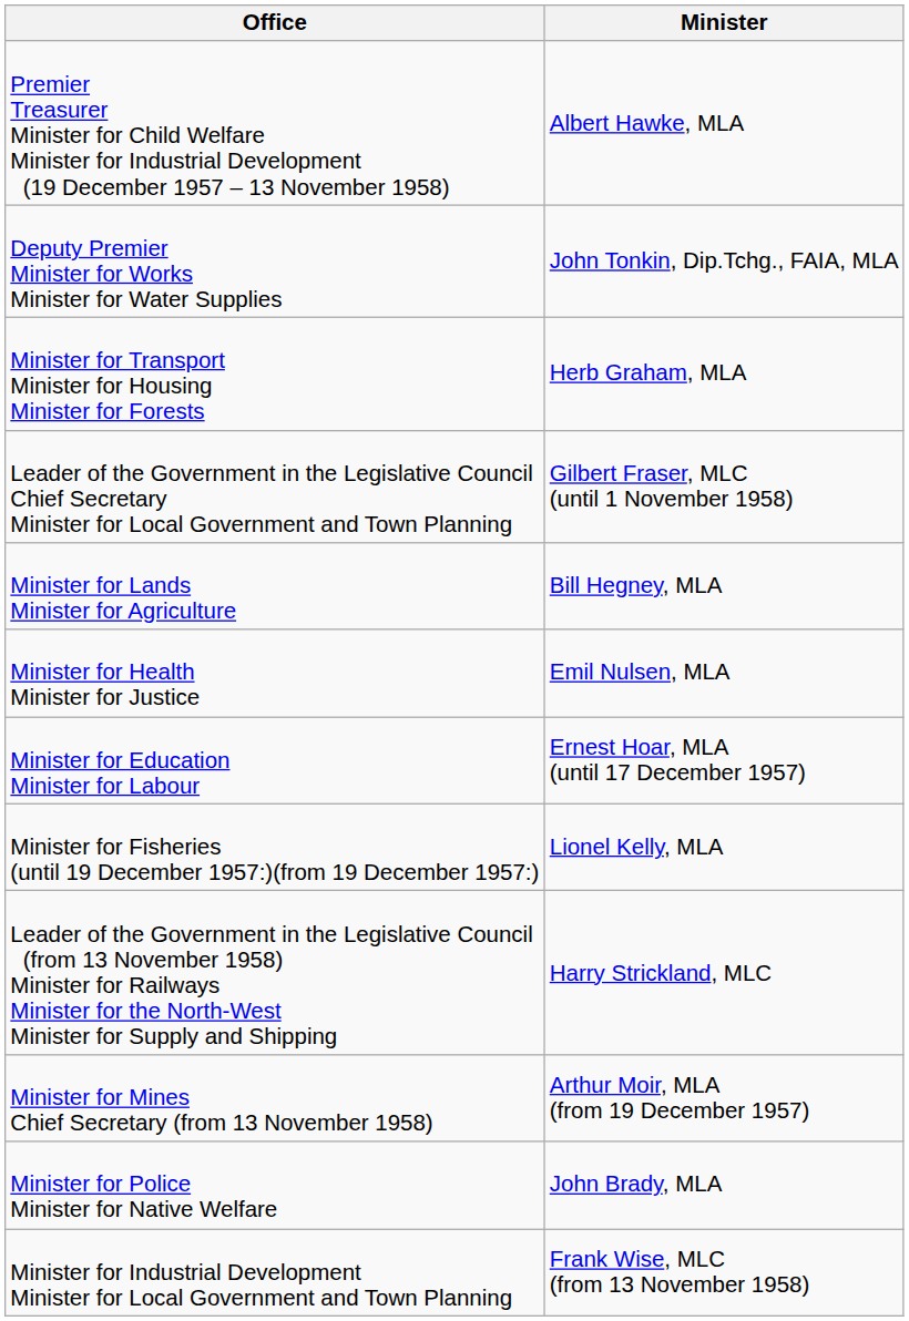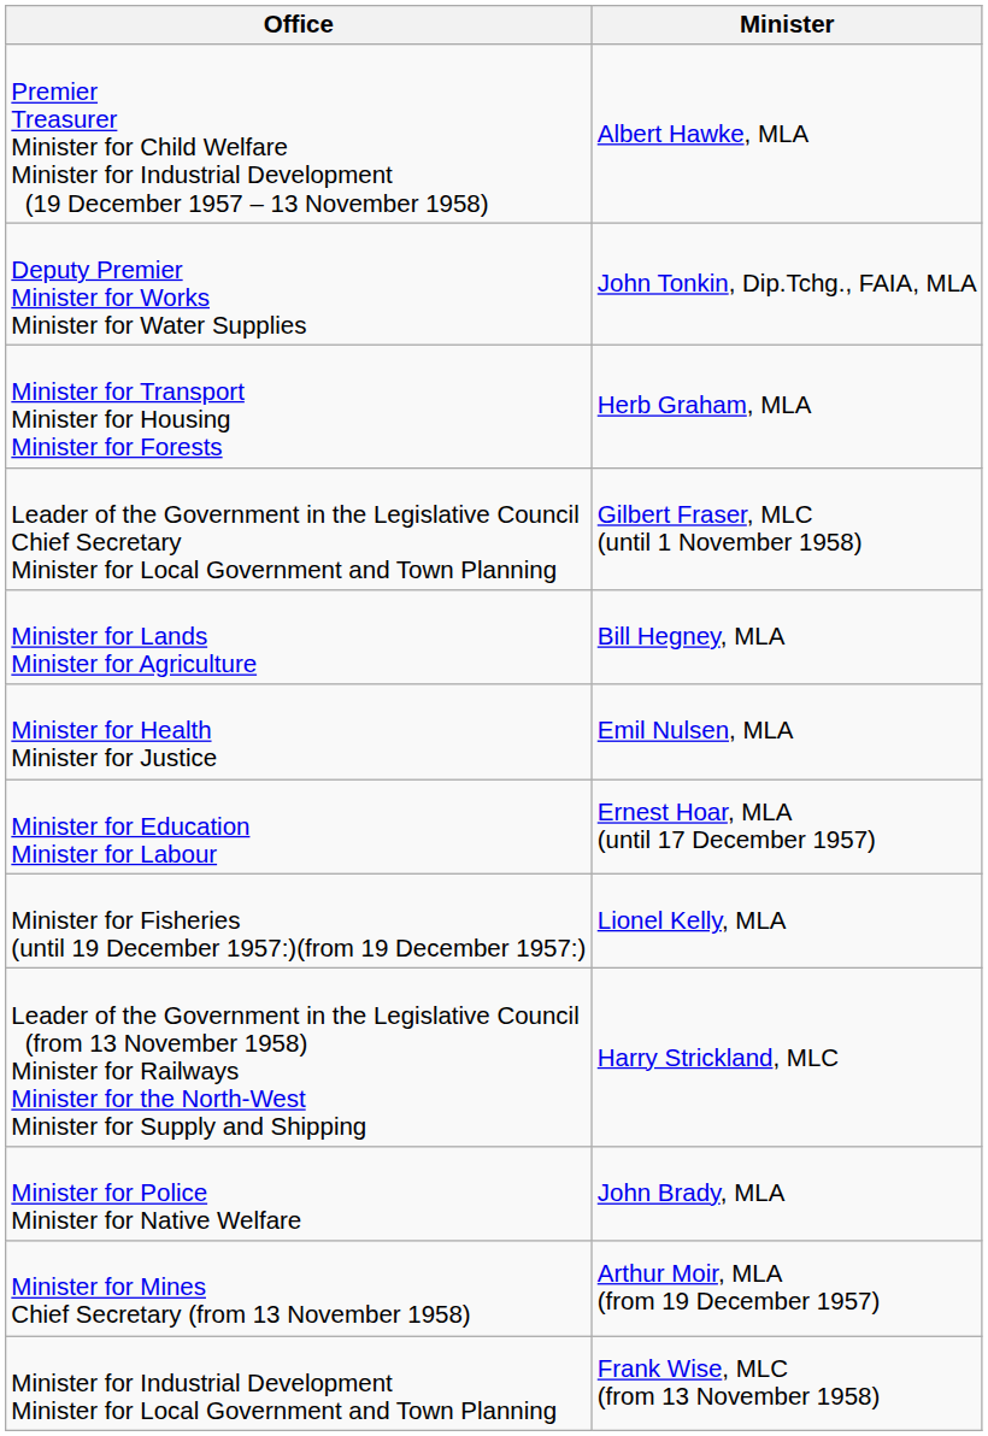rows swapped: Minister for Police Minister for Native Welfare <-> Minister for Mines Chief Secretary (from 13 November 1958)
